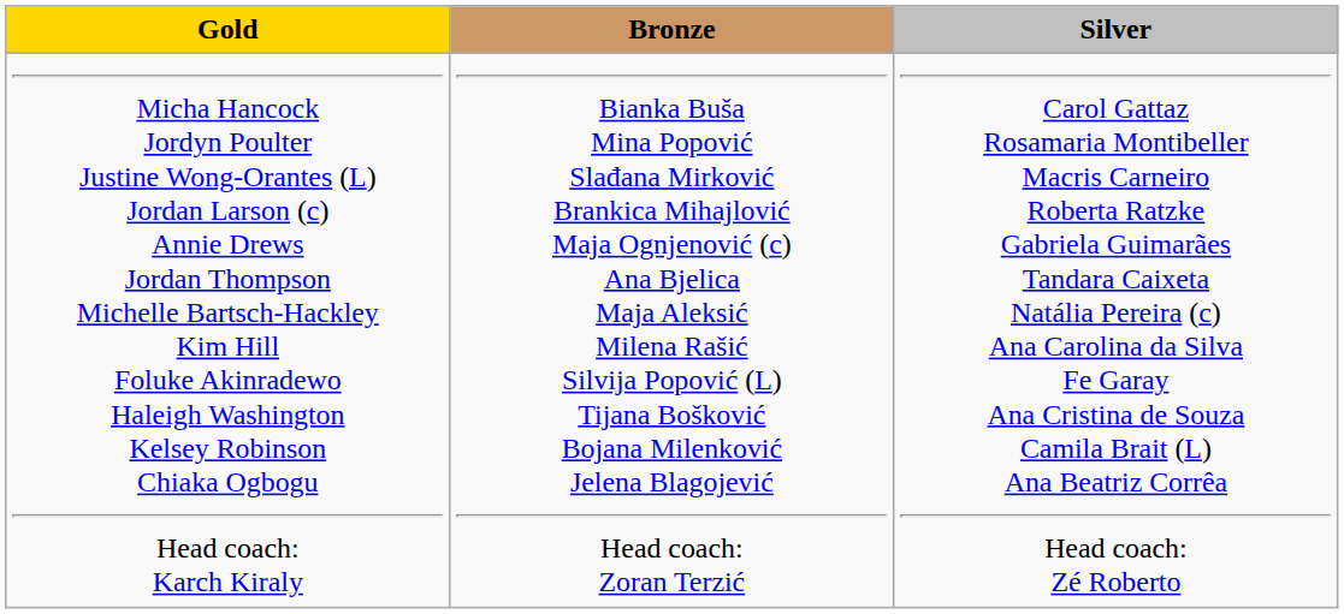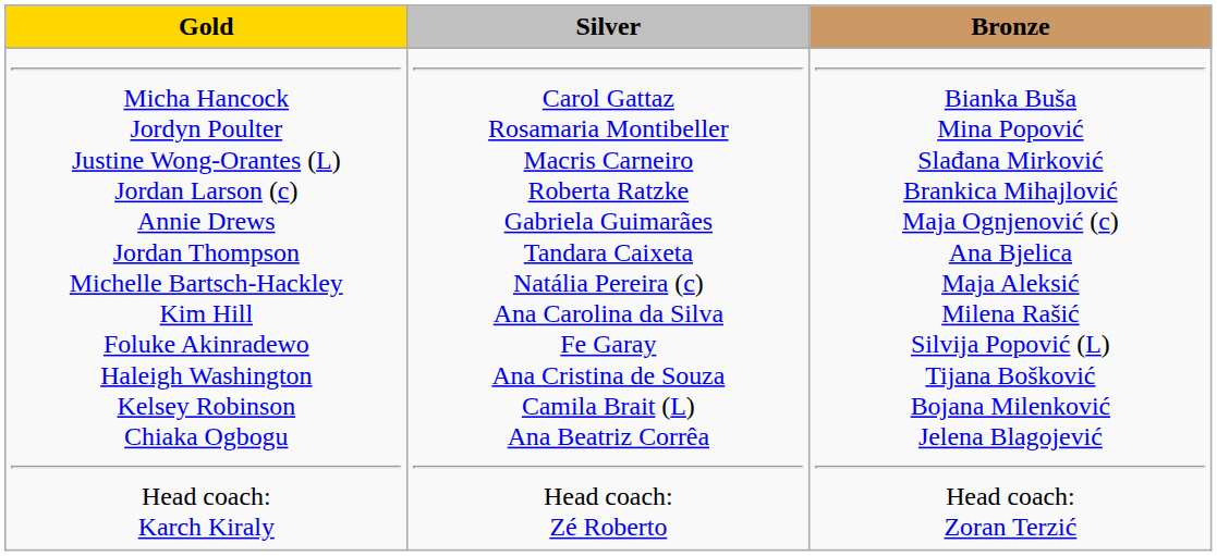columns swapped: Silver <-> Bronze
